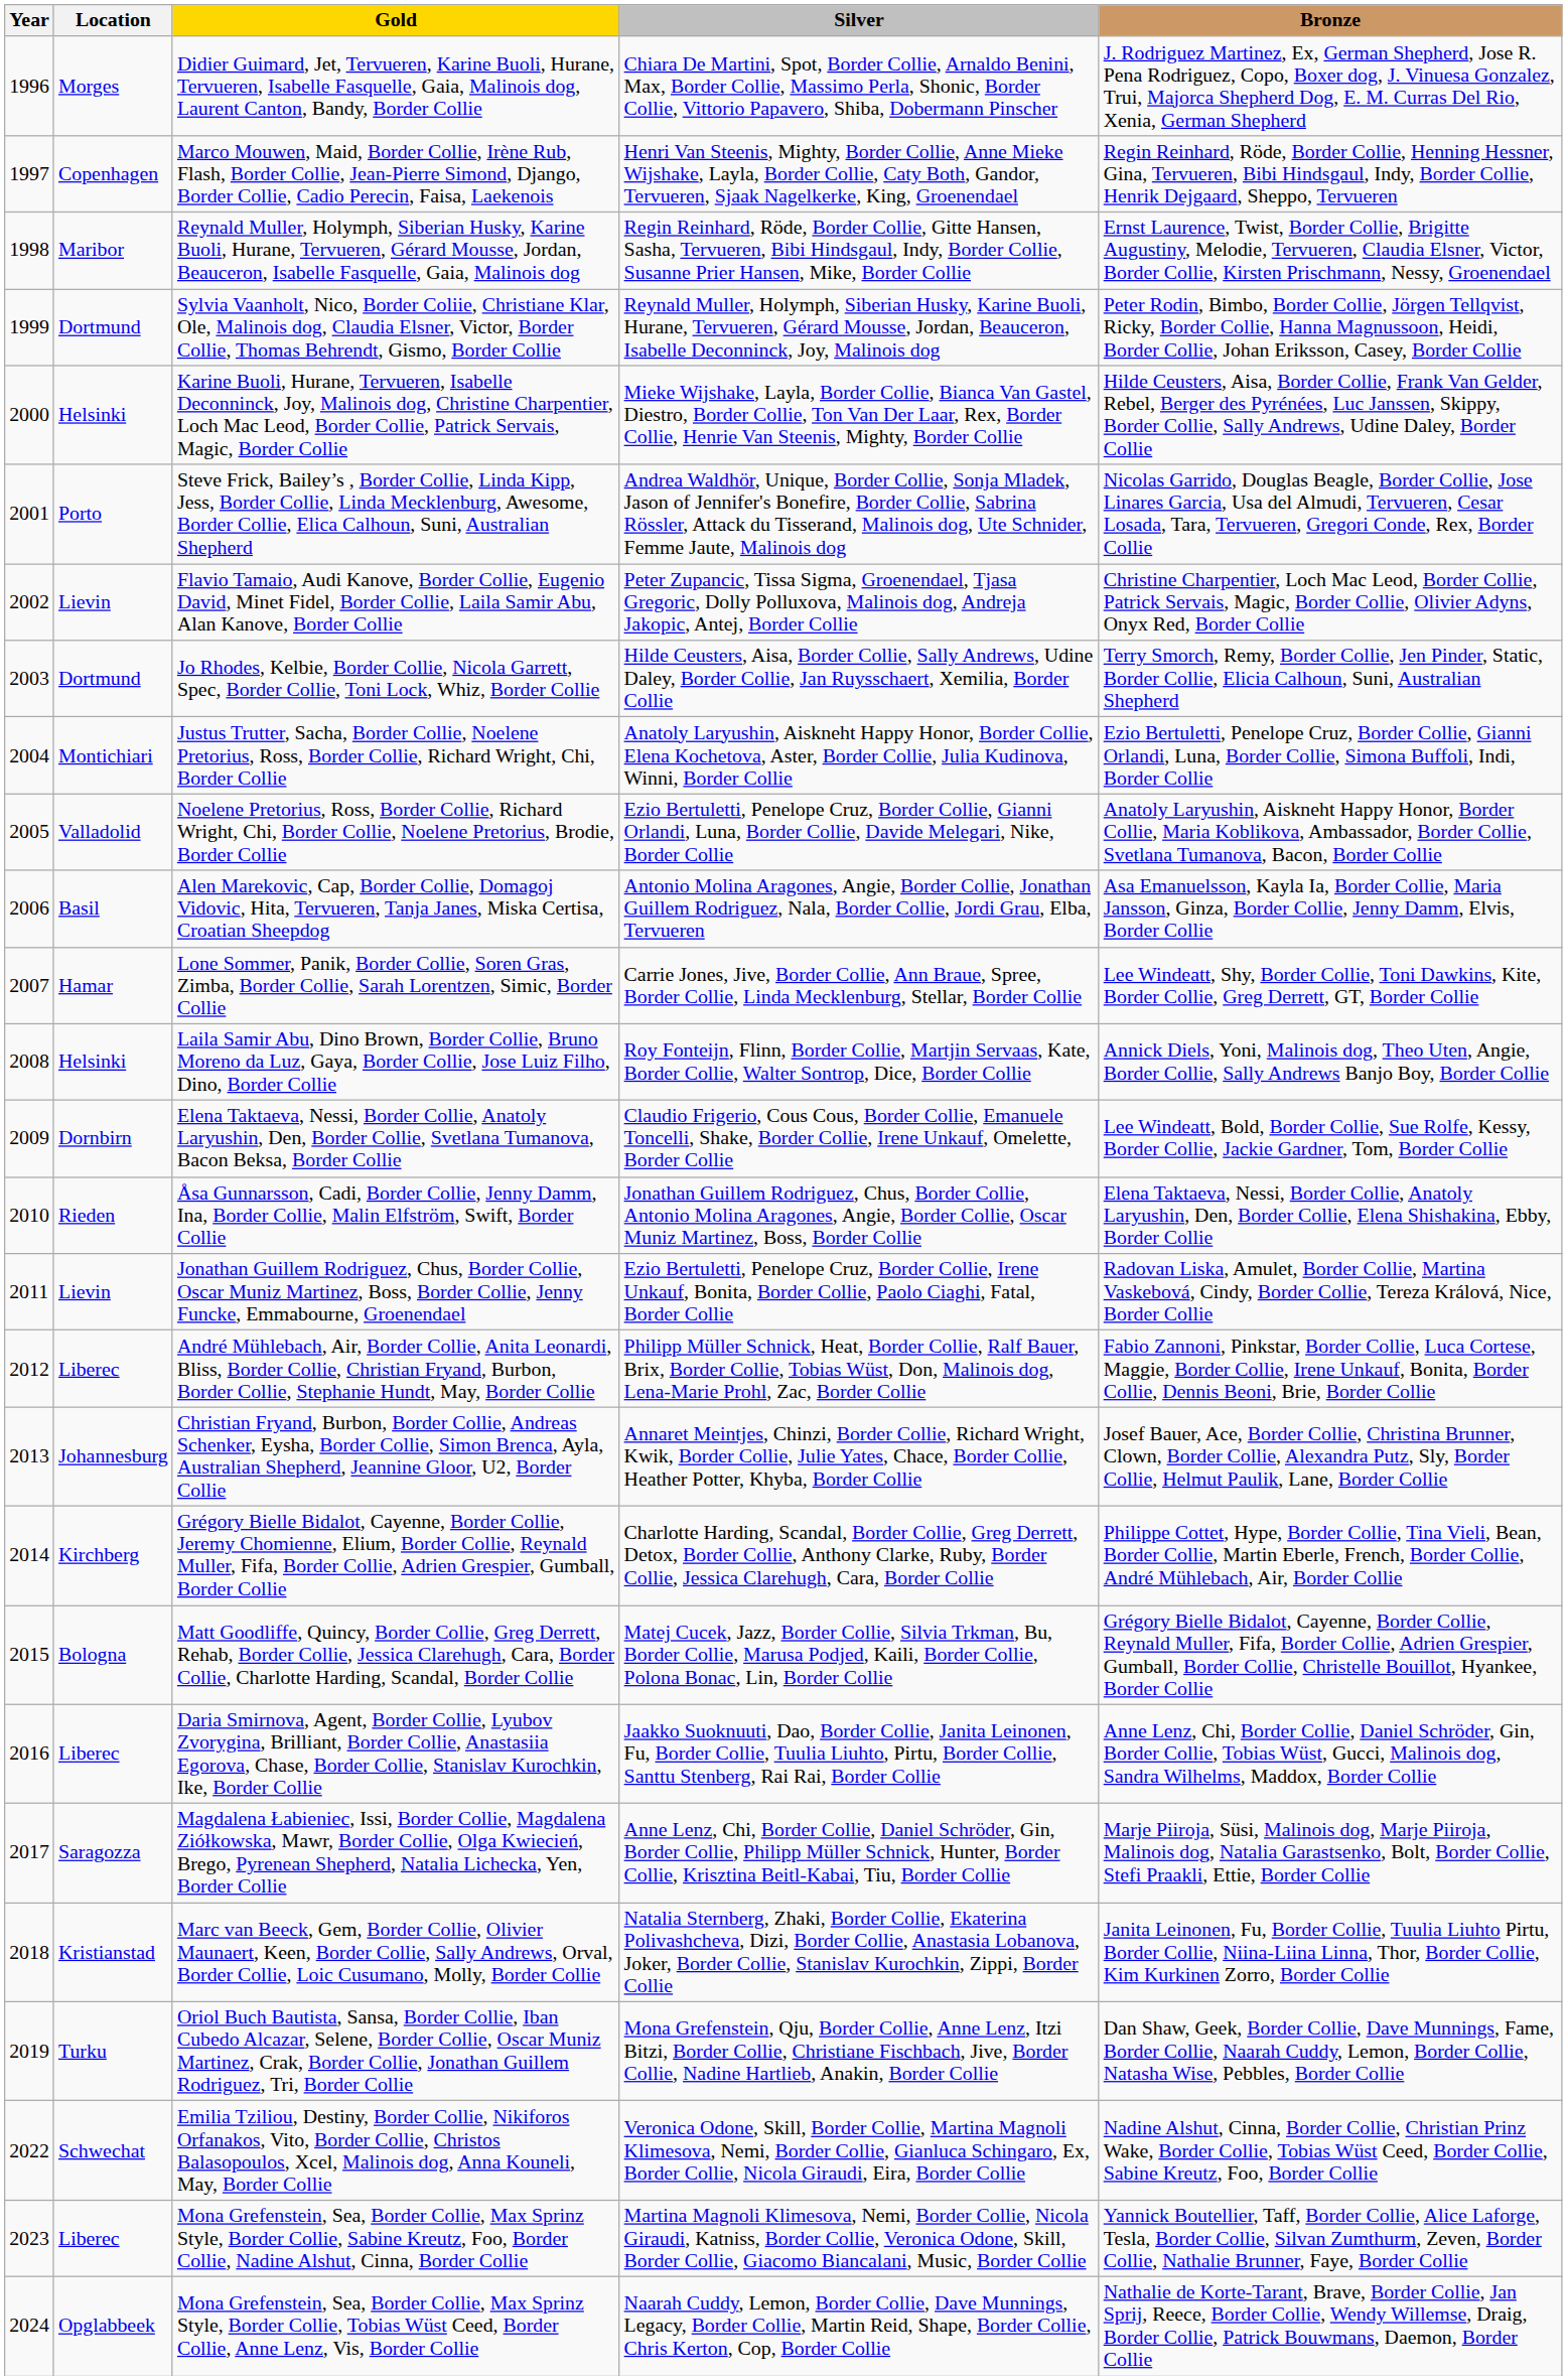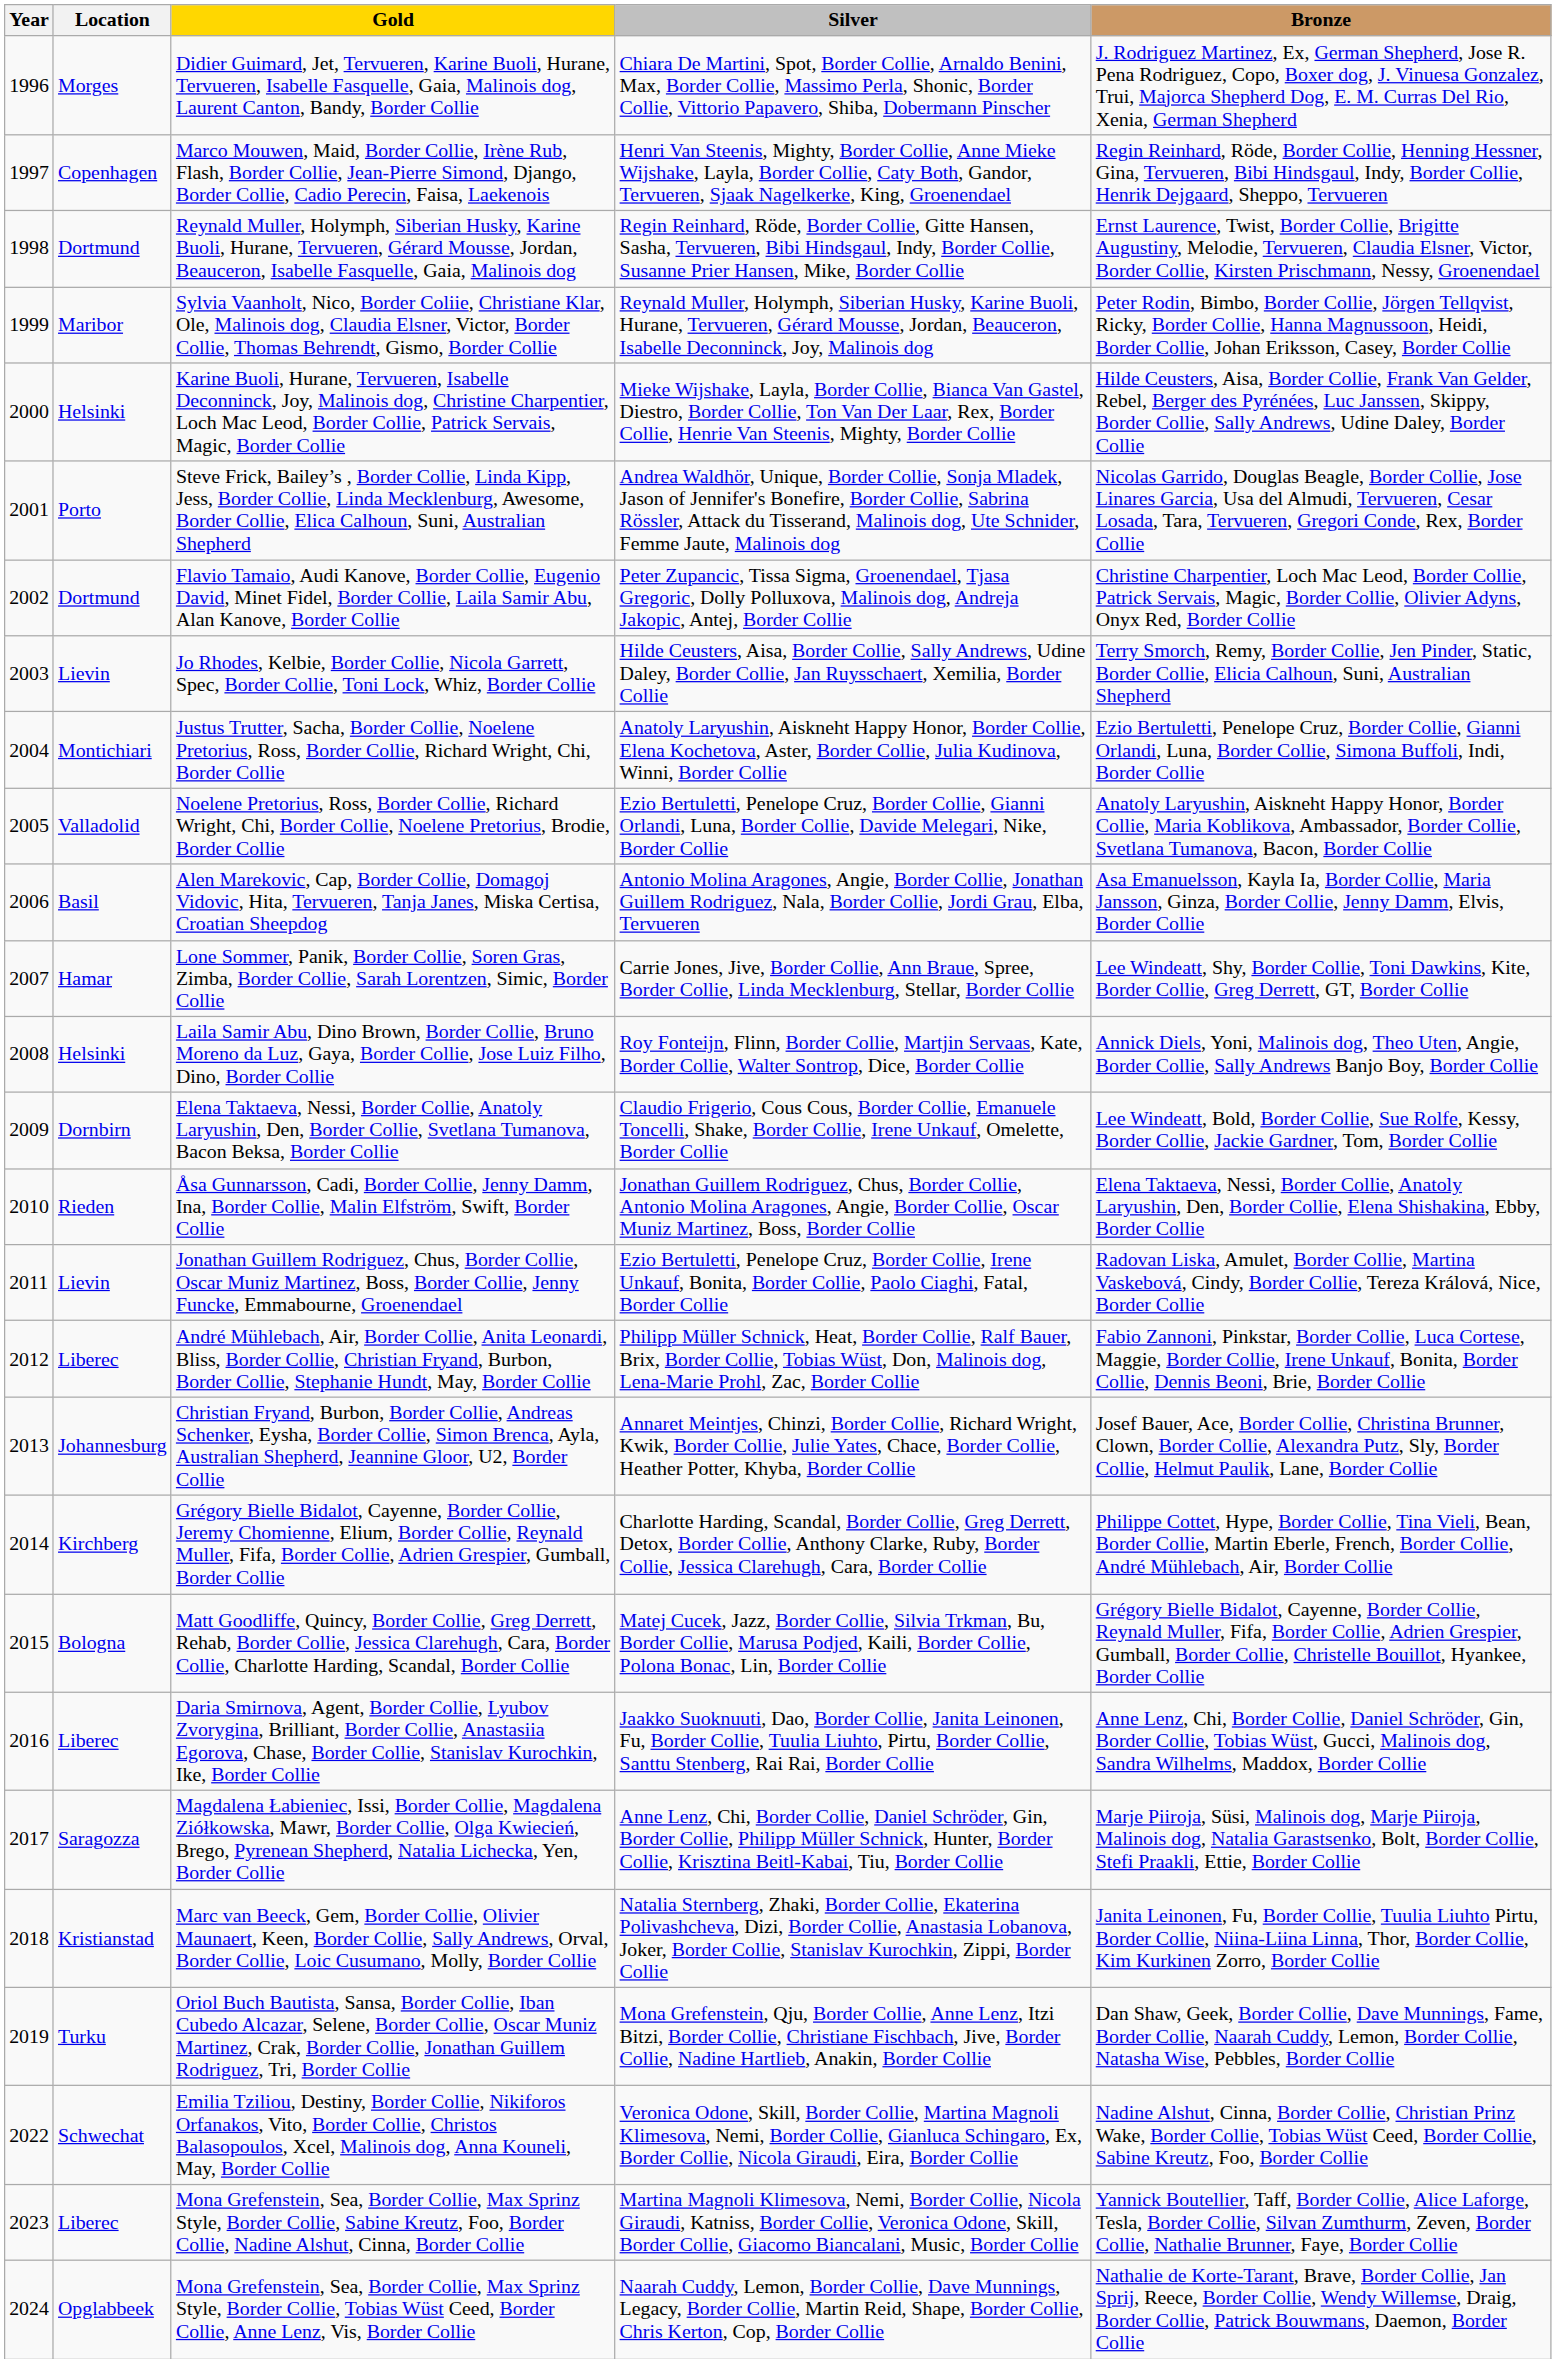row 4 | Location: Maribor -> Dortmund
row 5 | Location: Dortmund -> Maribor
row 8 | Location: Lievin -> Dortmund
row 9 | Location: Dortmund -> Lievin
